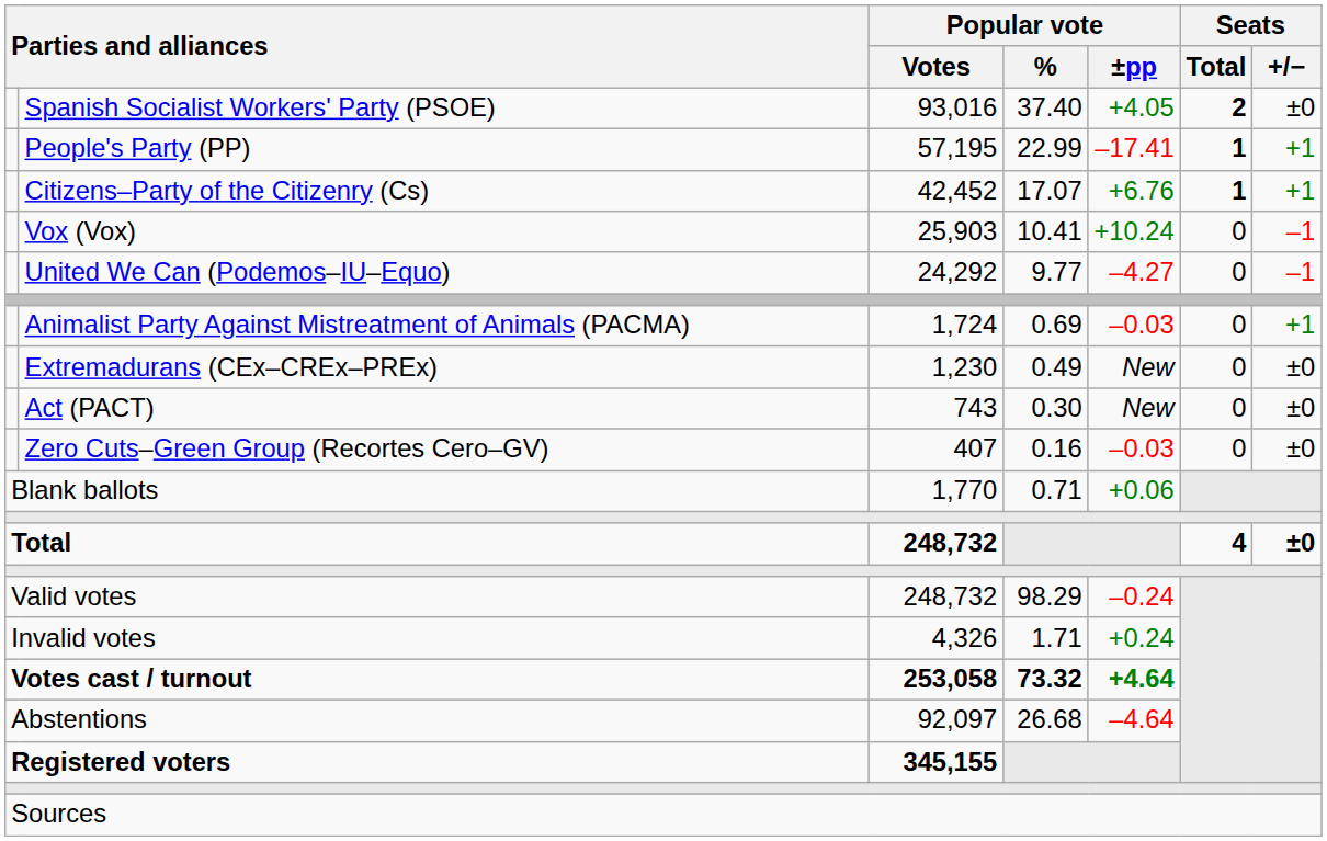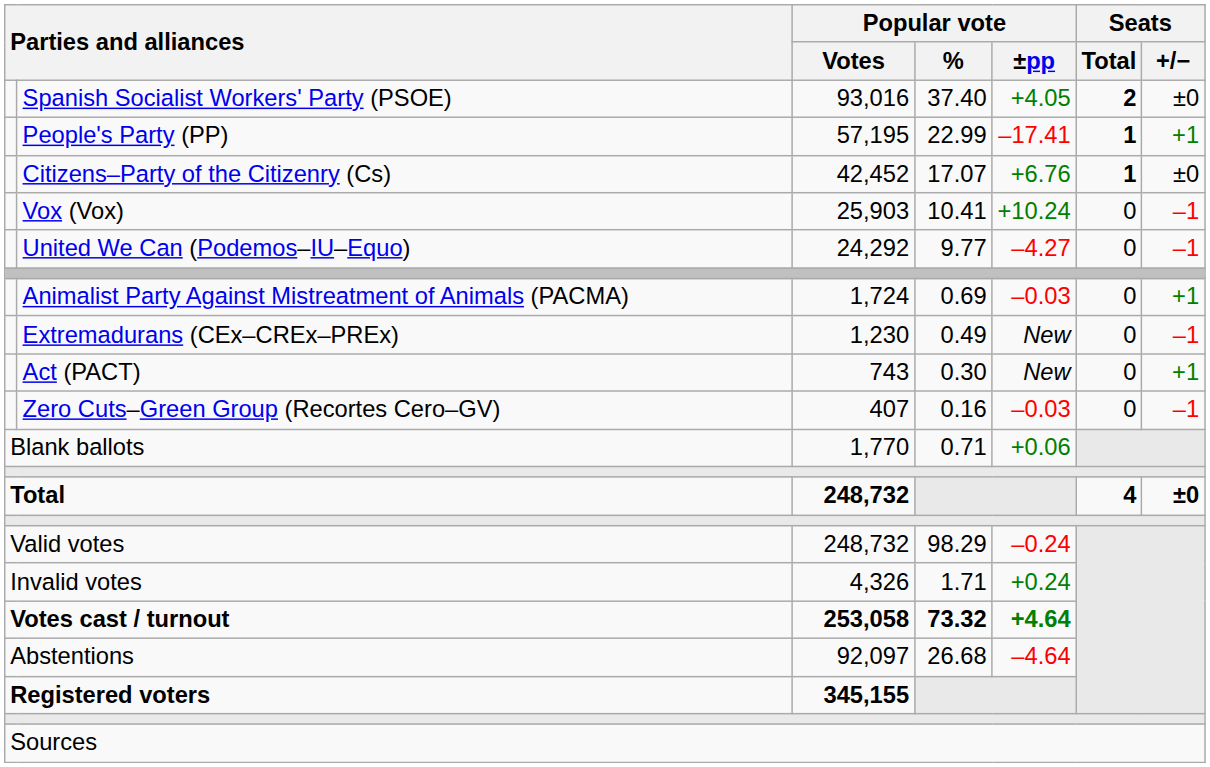Citizens–Party of the Citizenry (Cs) | Seats / +/−: +1 -> ±0
Extremadurans (CEx–CREx–PREx) | Seats / +/−: ±0 -> –1
Act (PACT) | Seats / +/−: ±0 -> +1
Zero Cuts–Green Group (Recortes Cero–GV) | Seats / +/−: ±0 -> –1
